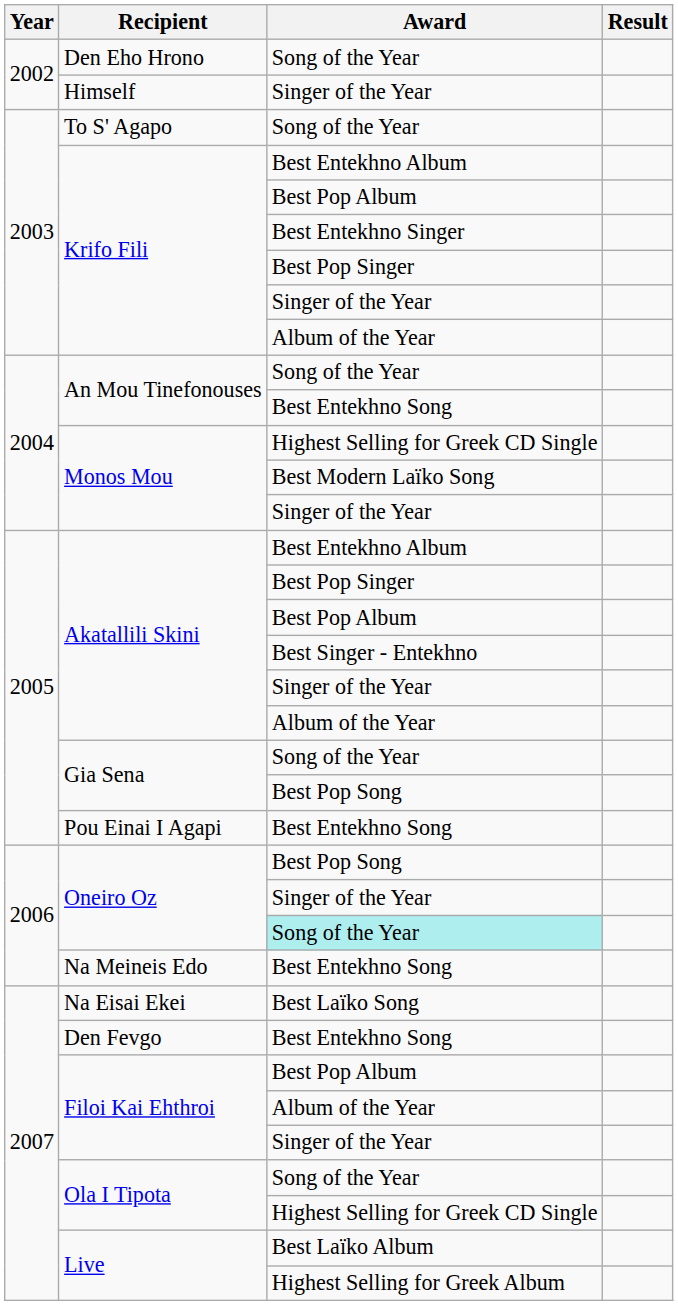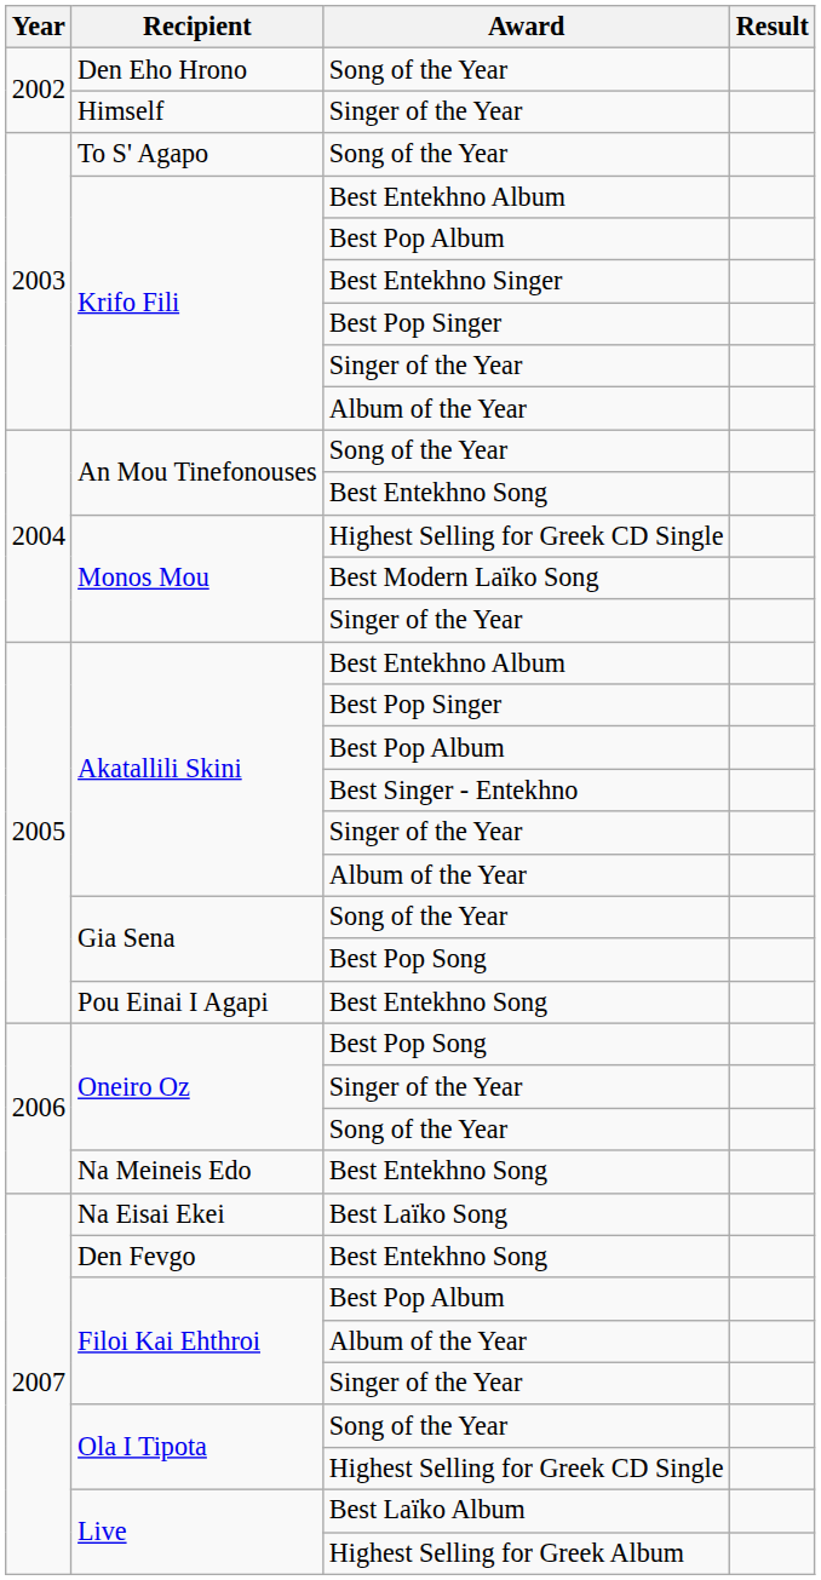Oneiro Oz / Song of the Year | Award: paleturquoise background -> no background
